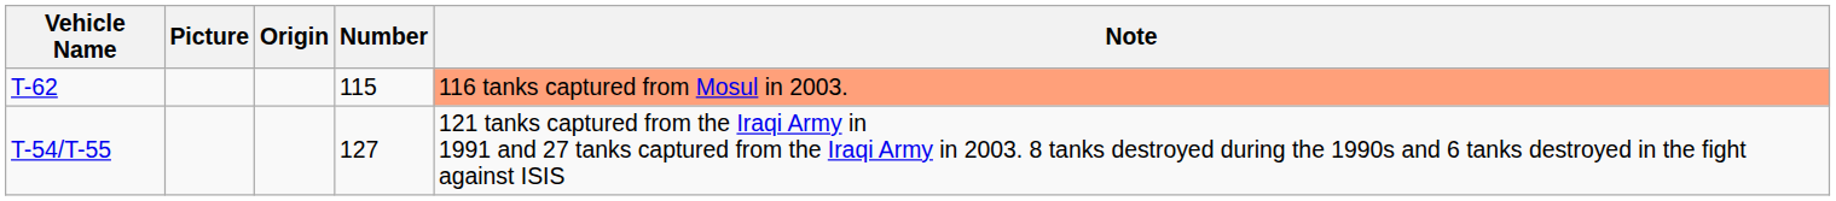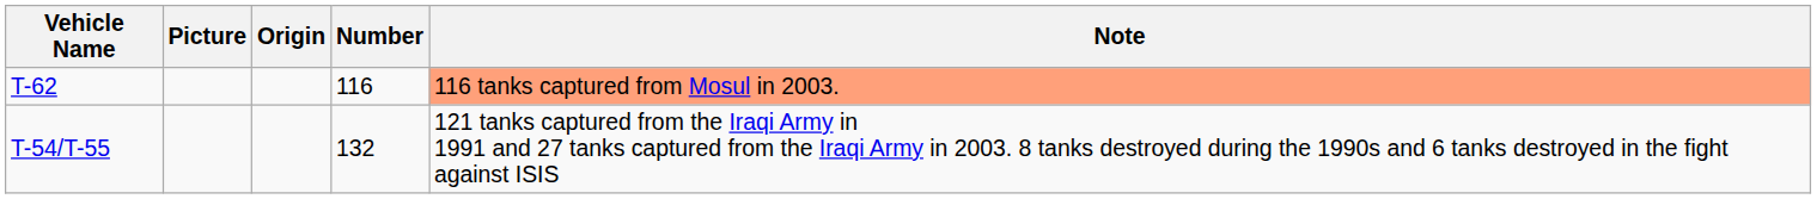T-62 | Number: 115 -> 116
T-54/T-55 | Number: 127 -> 132
